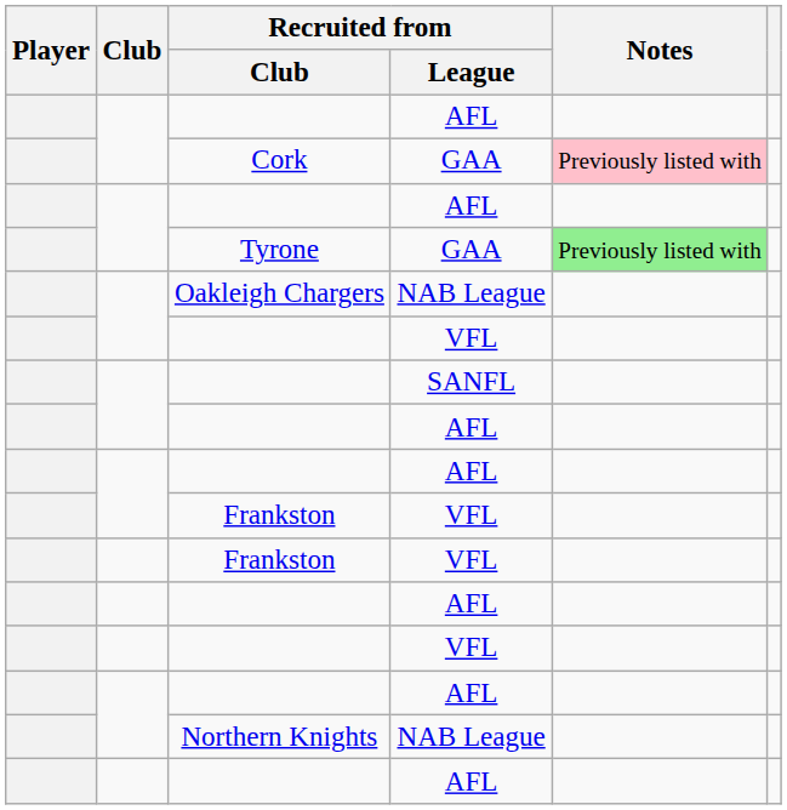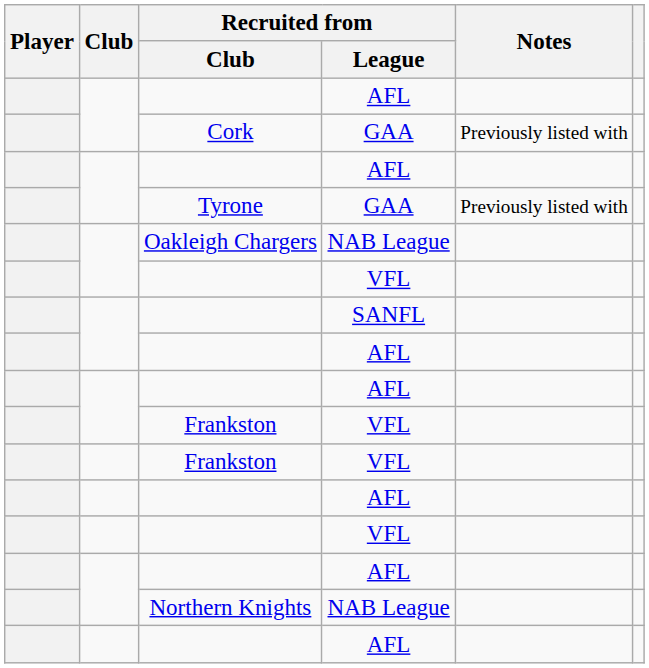Cork | Notes: pink background -> no background
Tyrone | Notes: lightgreen background -> no background
